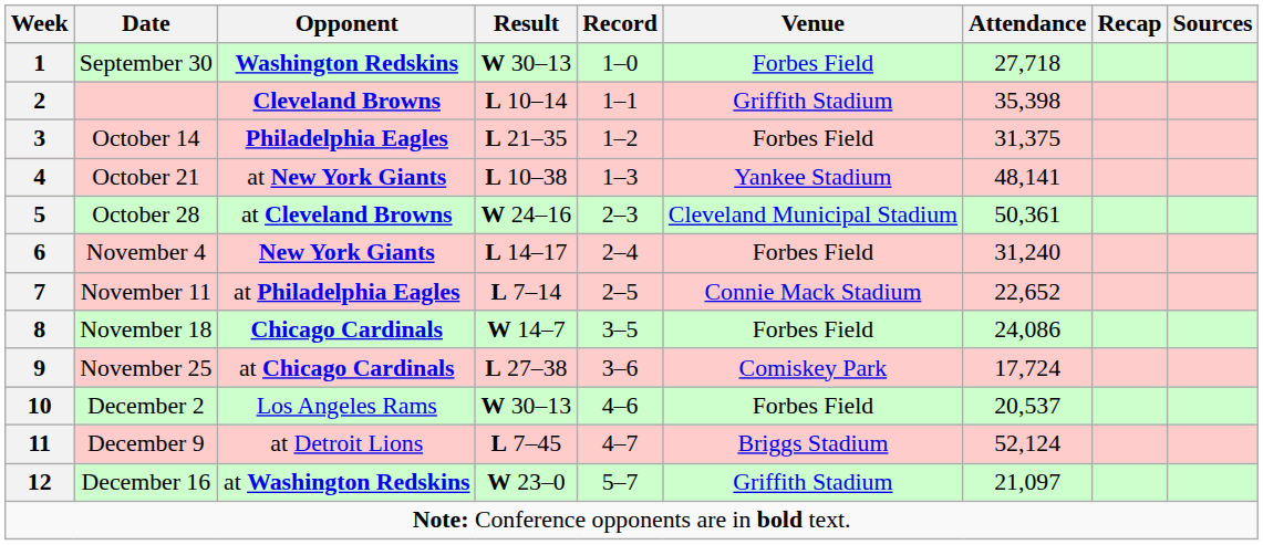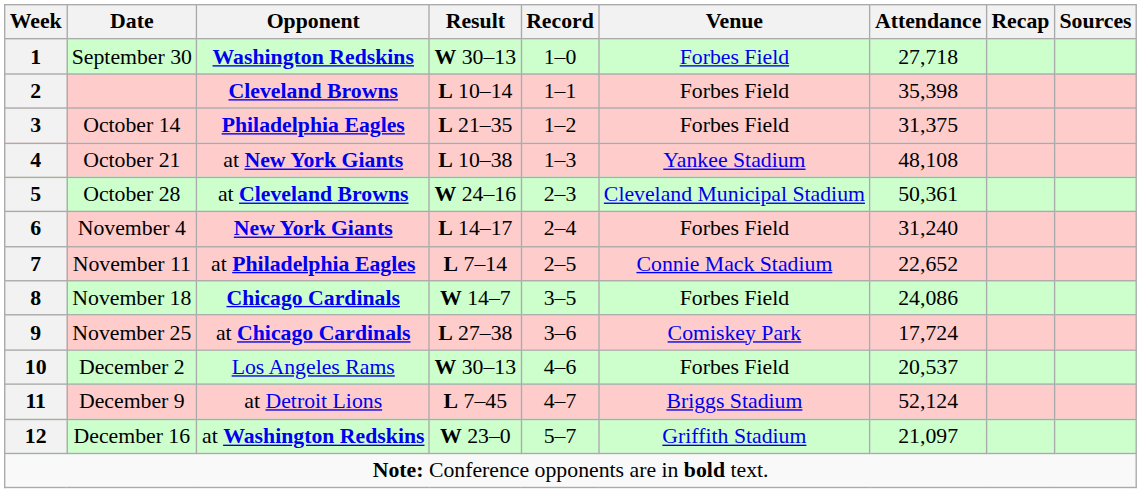2 | Venue: Griffith Stadium -> Forbes Field
4 | Attendance: 48,141 -> 48,108
